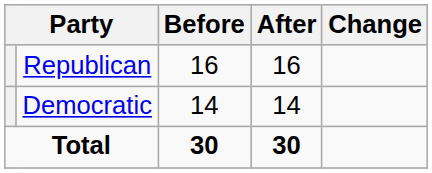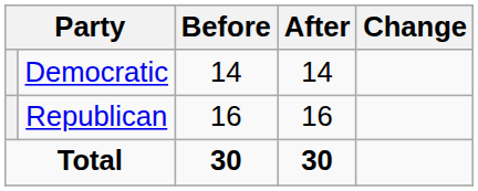rows swapped: Republican <-> Democratic
